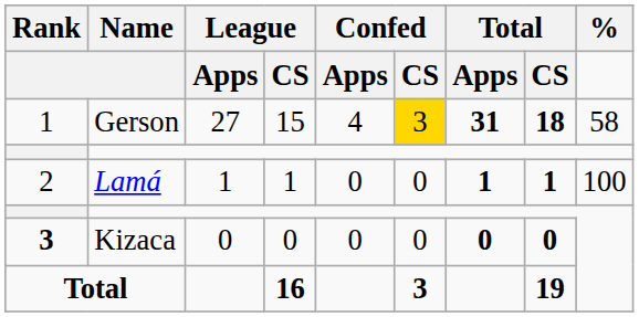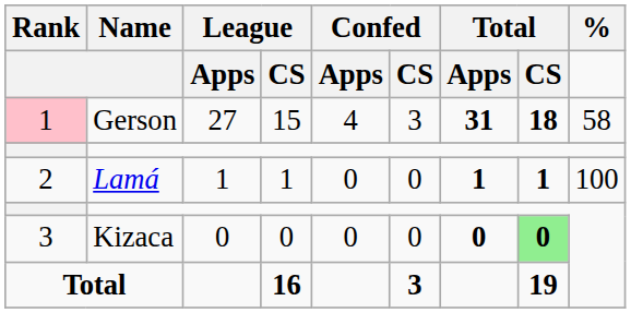Gerson | Rank: no background -> pink background
Gerson | Confed / CS: gold background -> no background
Kizaca | Rank: bold -> normal
Kizaca | Total / CS: no background -> lightgreen background
